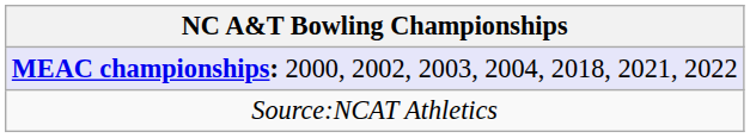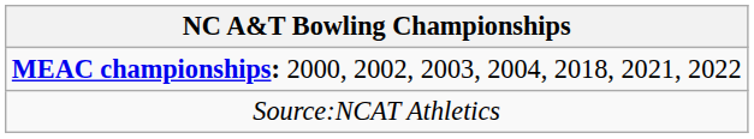row 2 | column 1: lavender background -> no background
